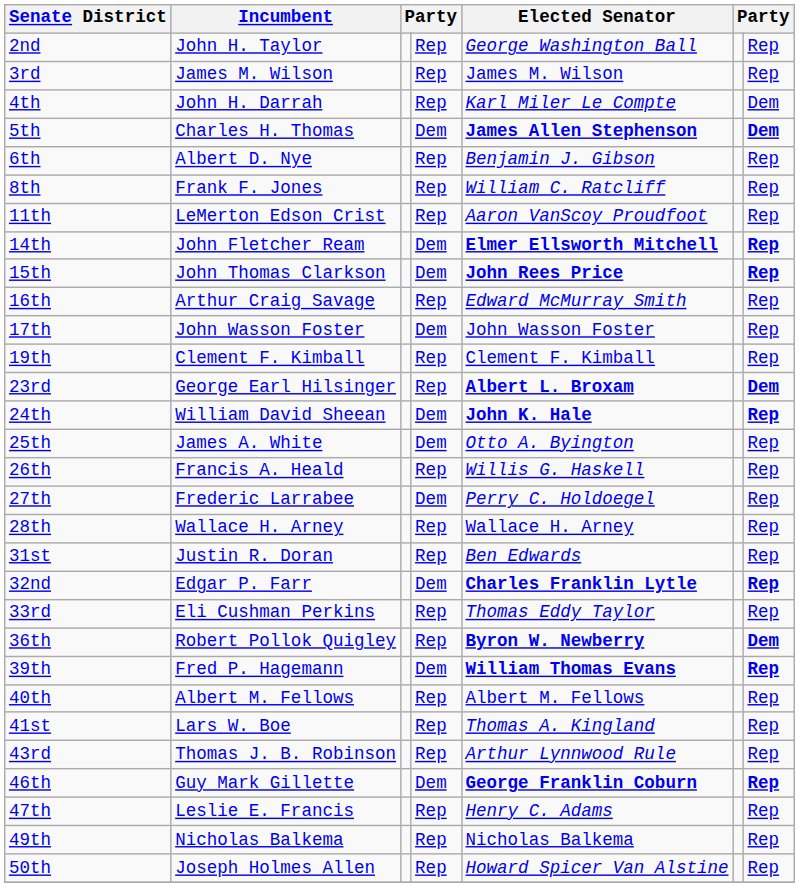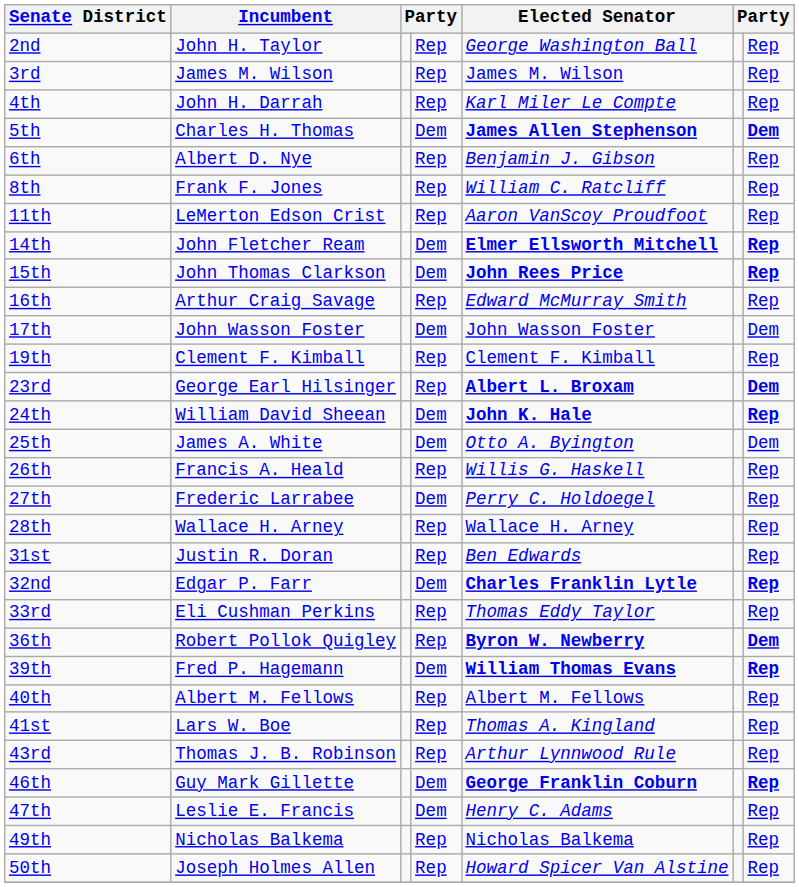4th | column 7: Dem -> Rep
17th | column 7: Rep -> Dem
25th | column 7: Rep -> Dem
47th | column 4: Rep -> Dem
